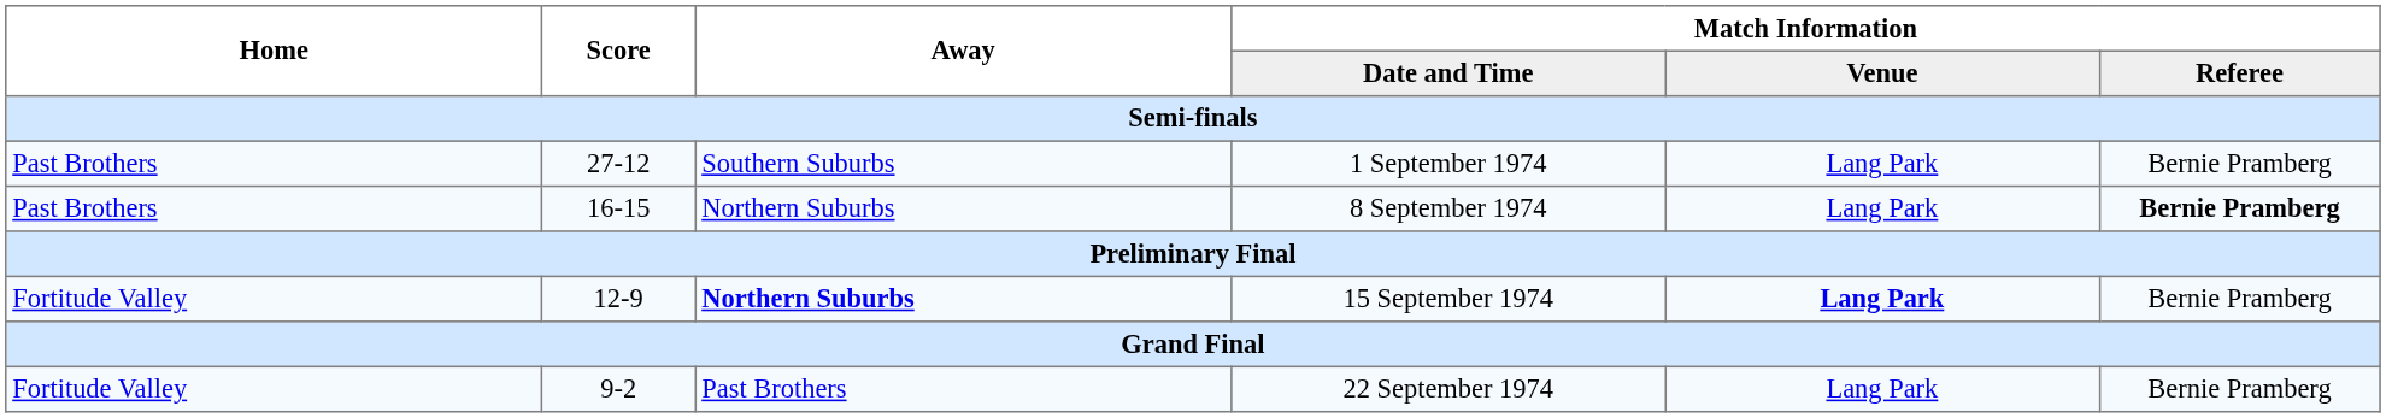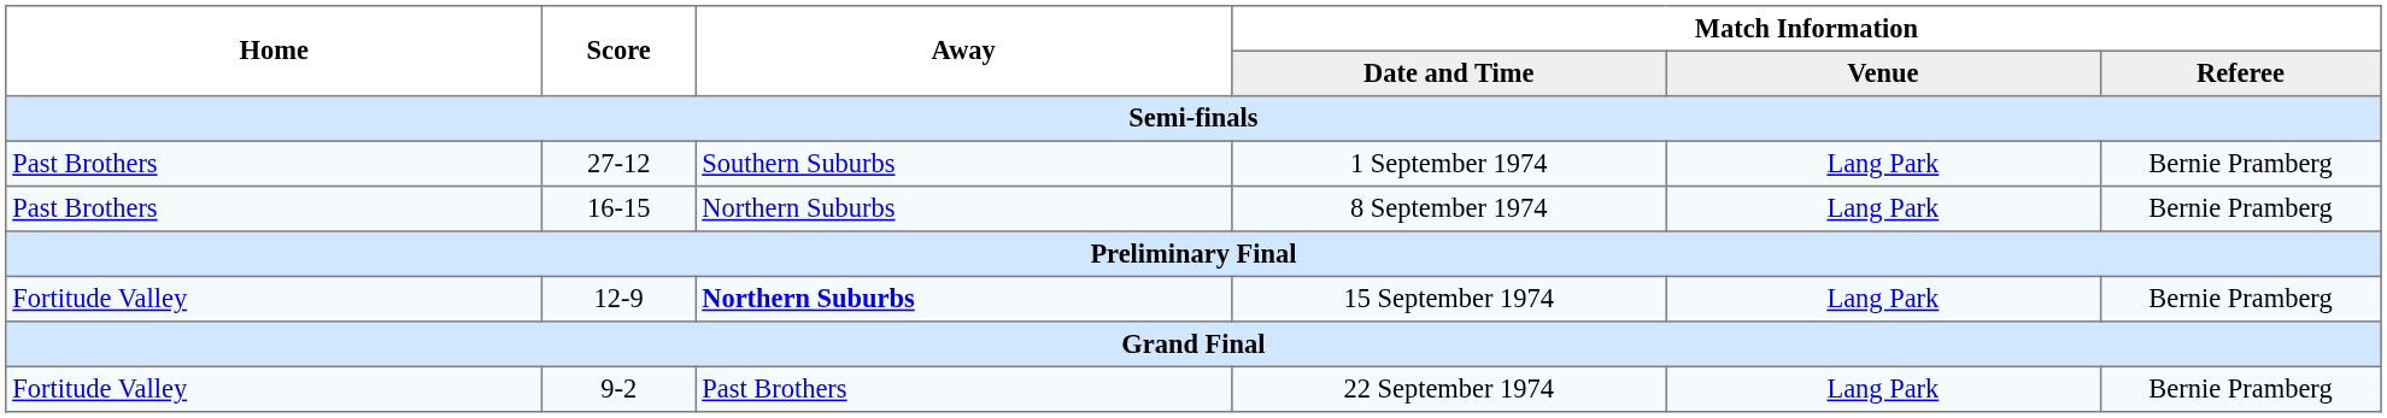8 September 1974 | Match Information / Referee: bold -> normal
15 September 1974 | Match Information / Venue: bold -> normal
